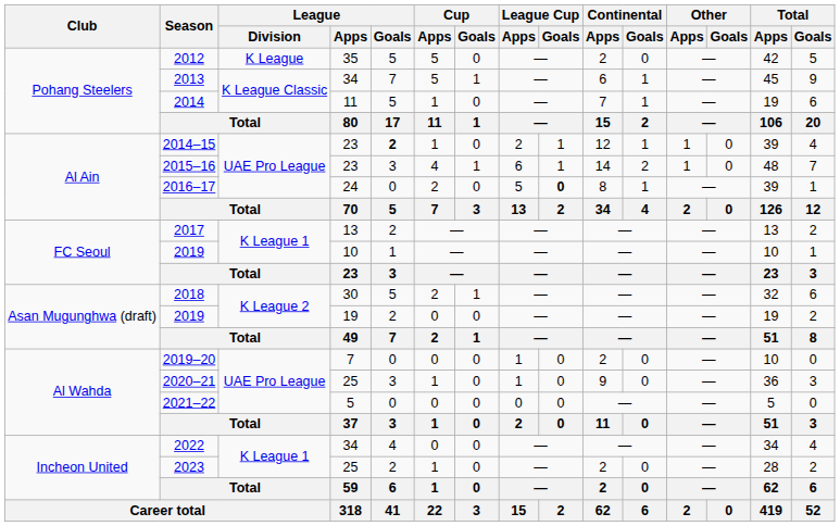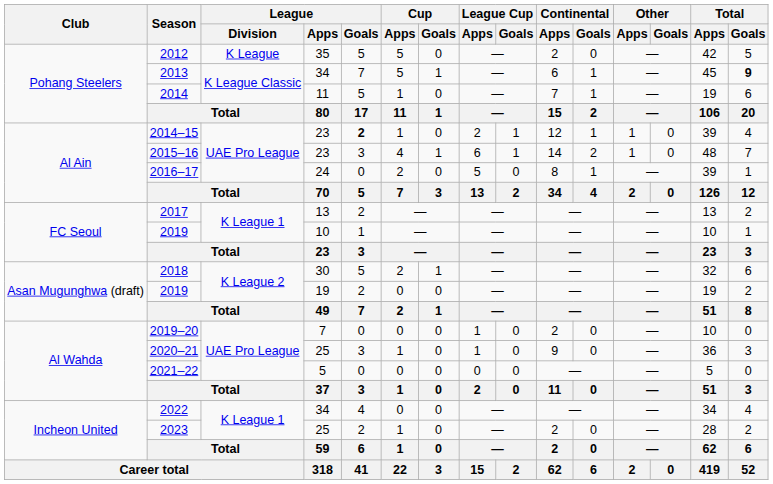2013 | Total / Goals: normal -> bold
2016–17 | League Cup / Goals: bold -> normal
